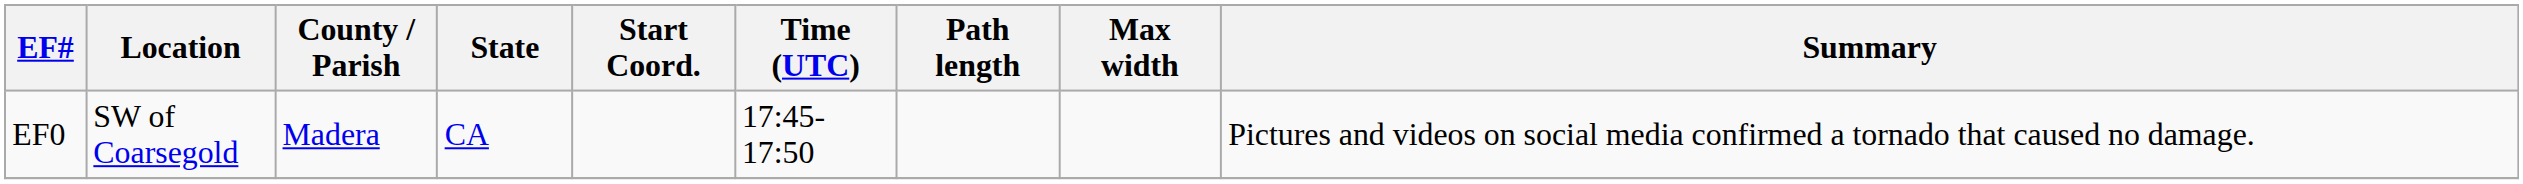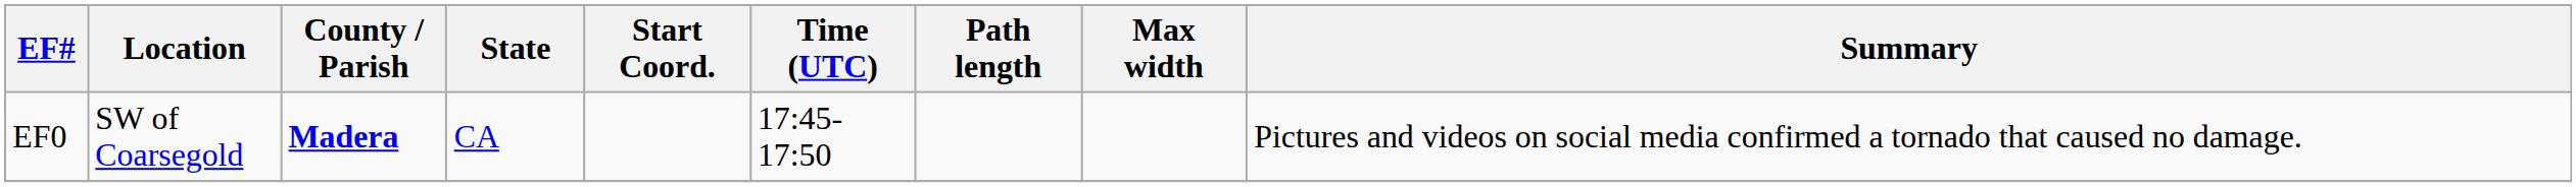EF0 | County / Parish: normal -> bold
